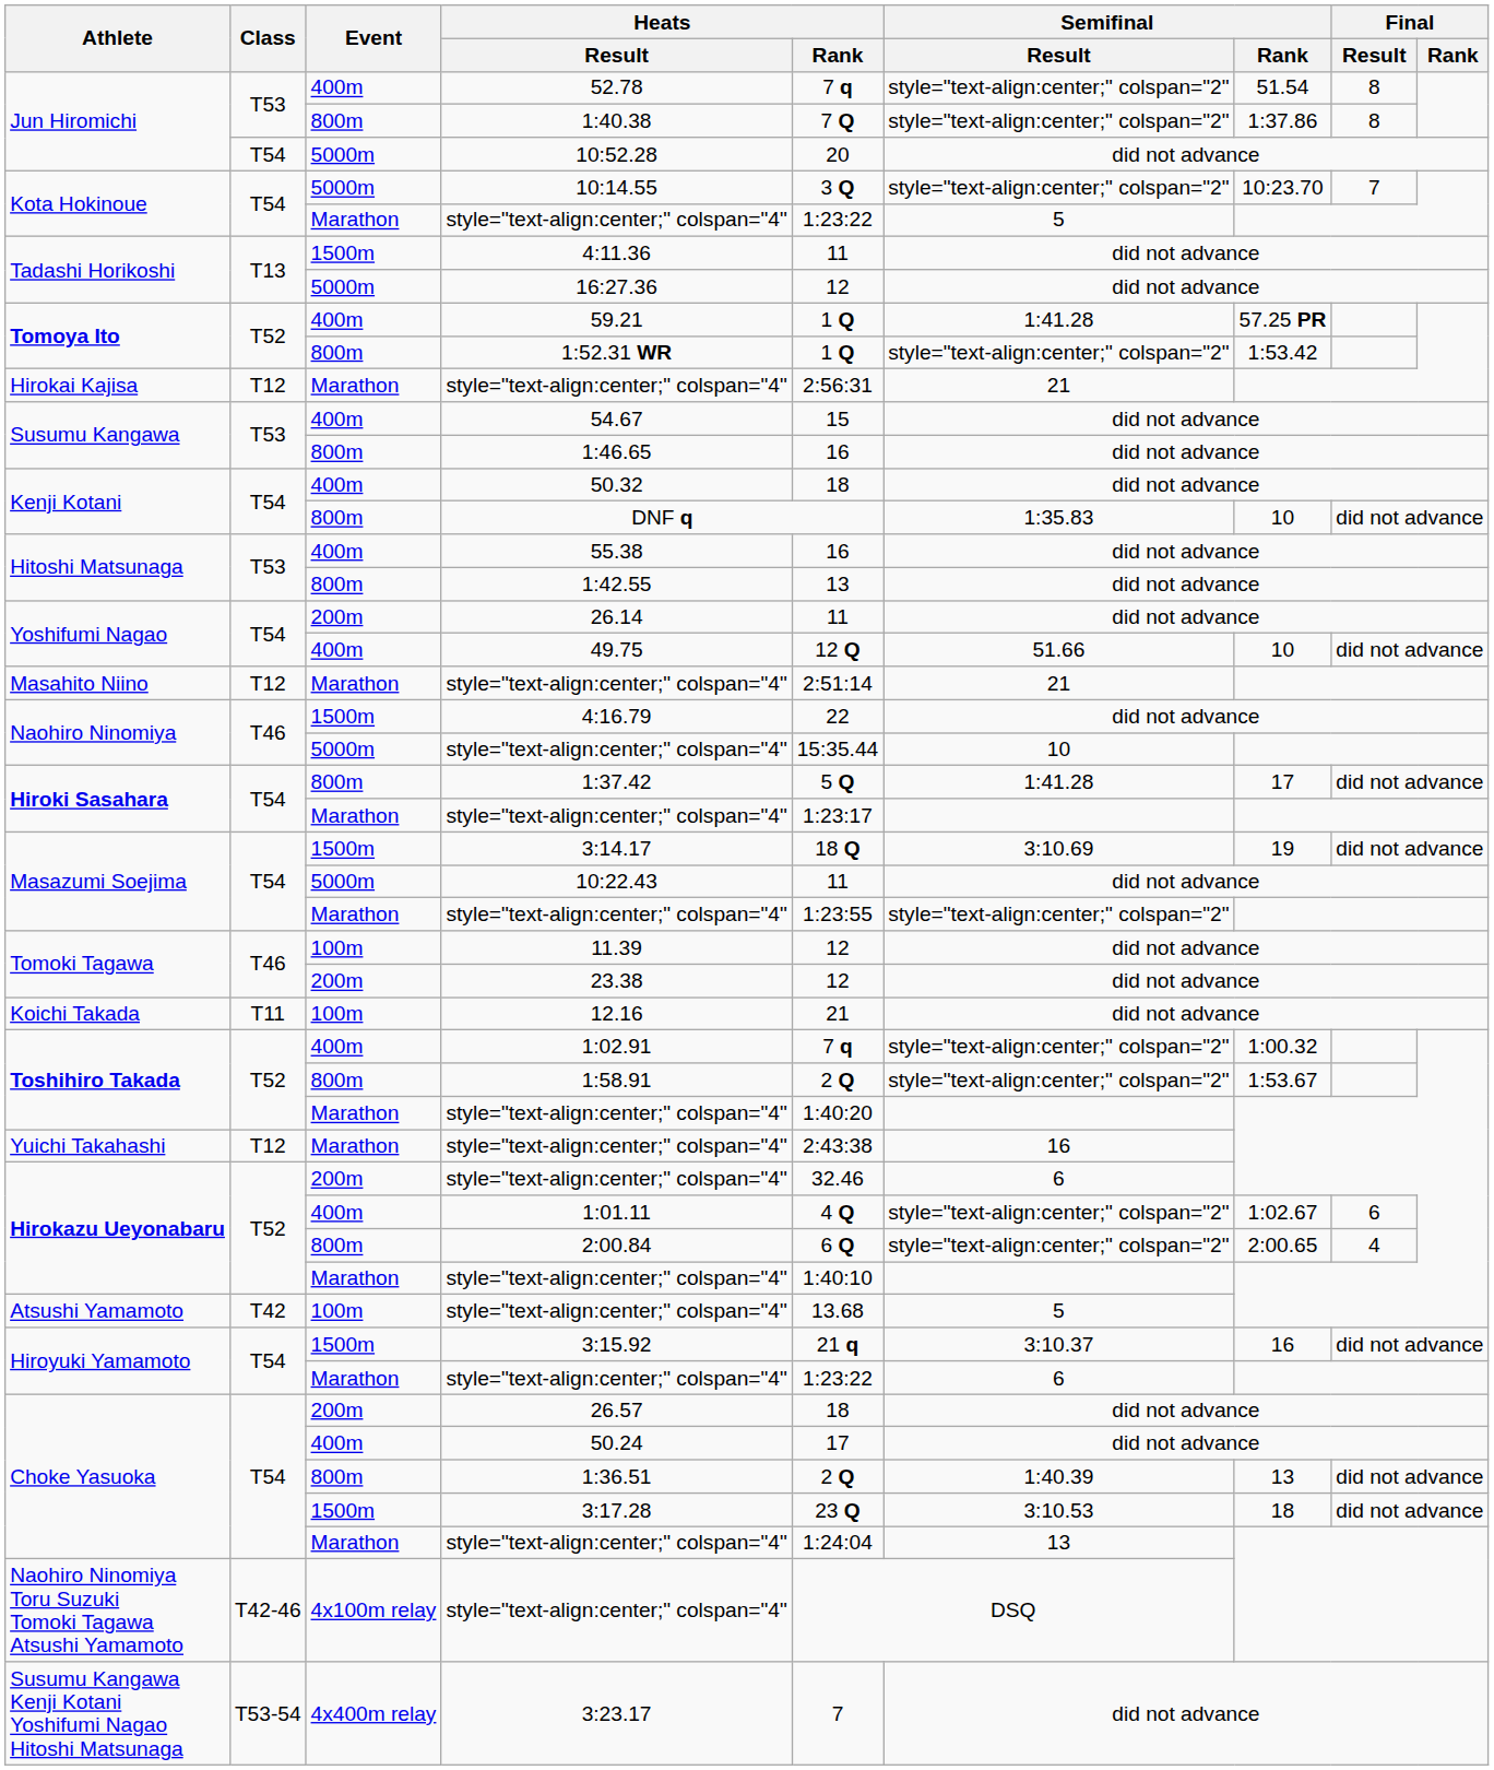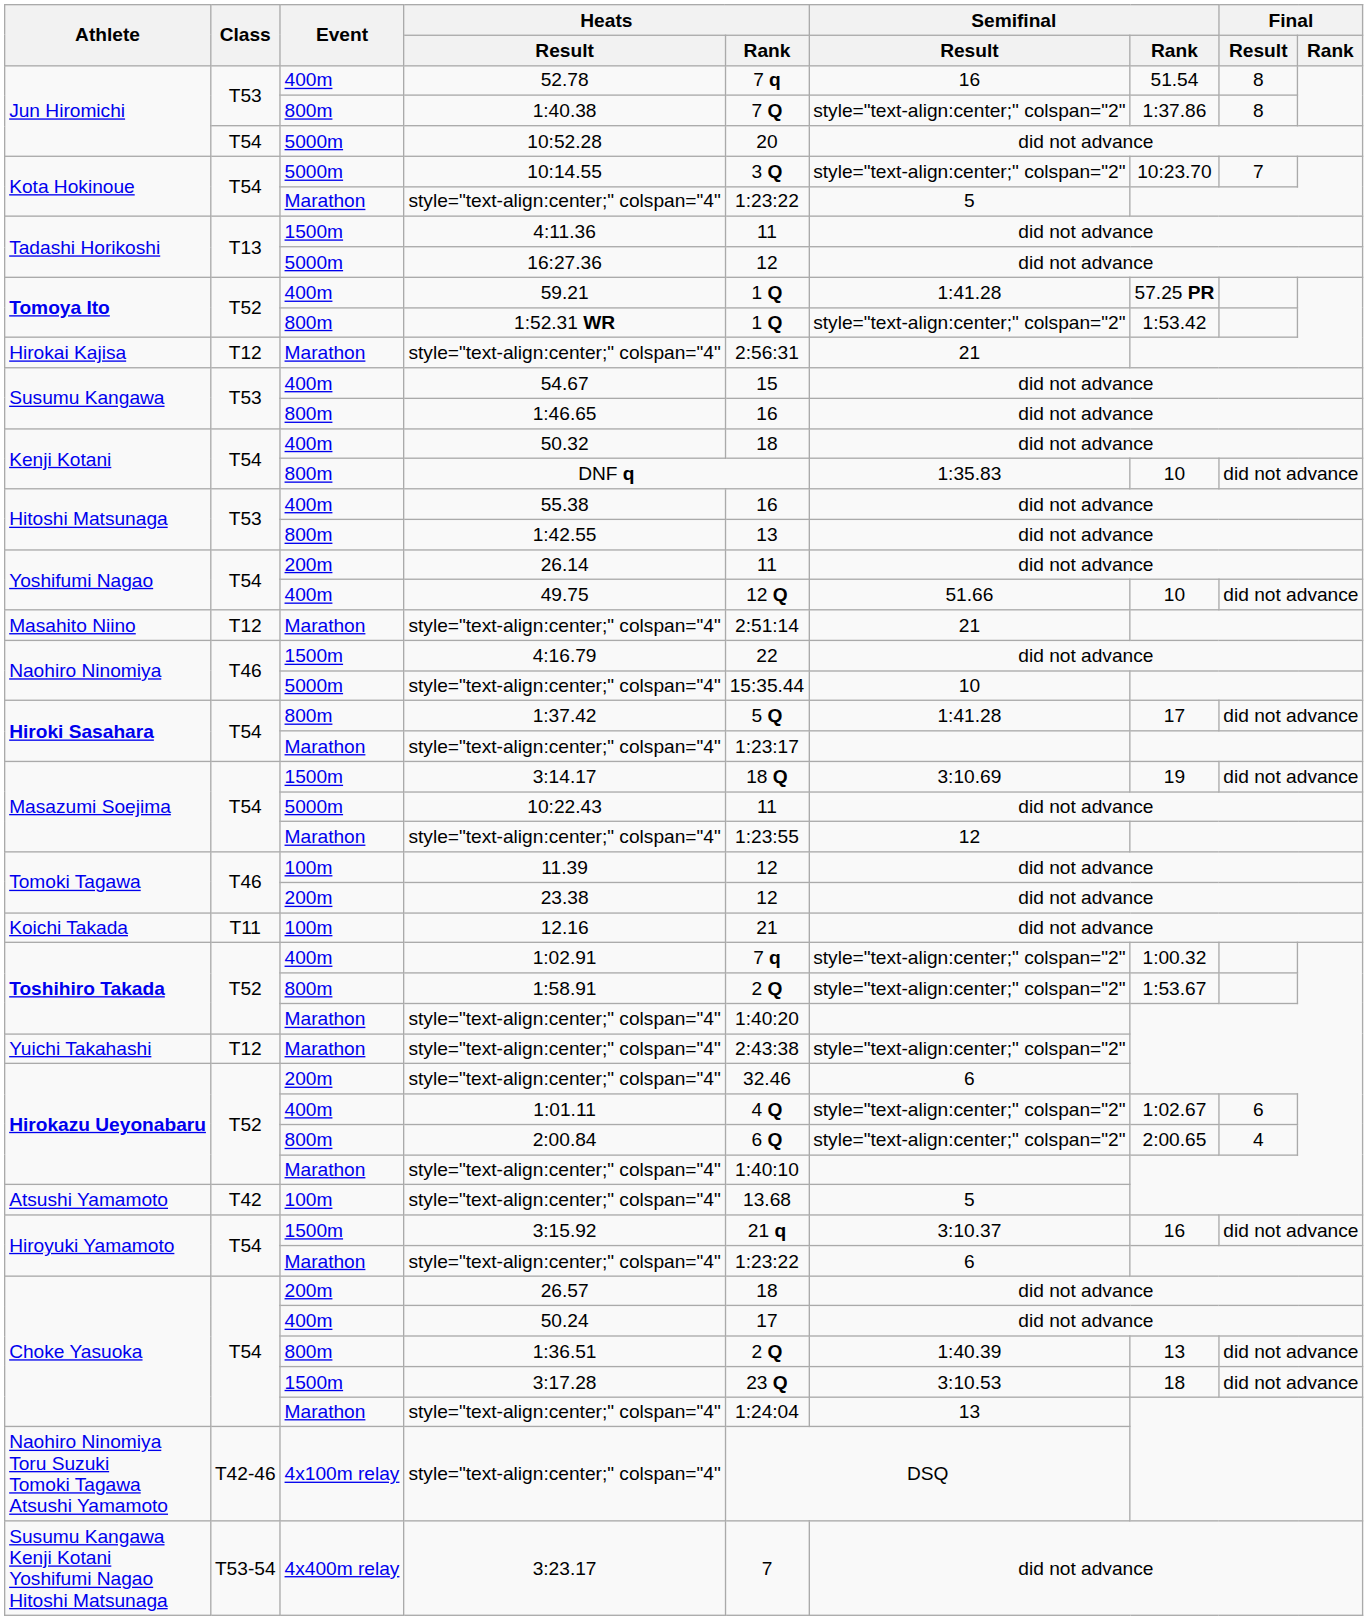52.78 | Semifinal / Result: style="text-align:center;" colspan="2" -> 16
Masazumi Soejima / style="text-align:center;" colspan="4" | Semifinal / Result: style="text-align:center;" colspan="2" -> 12
Yuichi Takahashi / style="text-align:center;" colspan="4" | Semifinal / Result: 16 -> style="text-align:center;" colspan="2"
